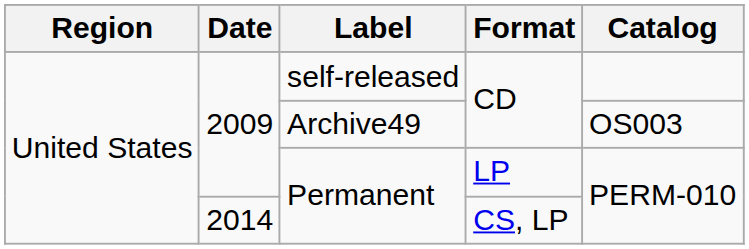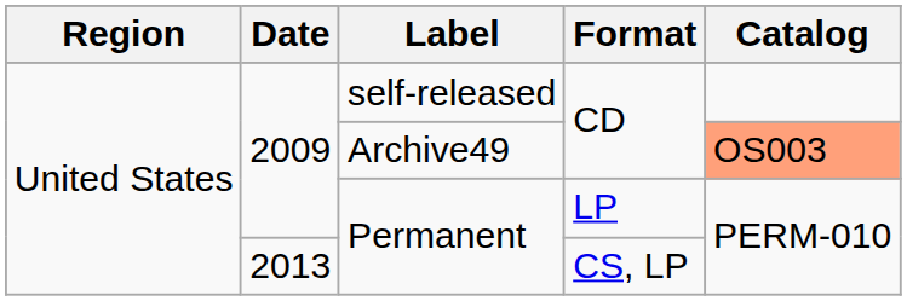Archive49 | Catalog: no background -> lightsalmon background
Permanent / CS, LP | Date: 2014 -> 2013
